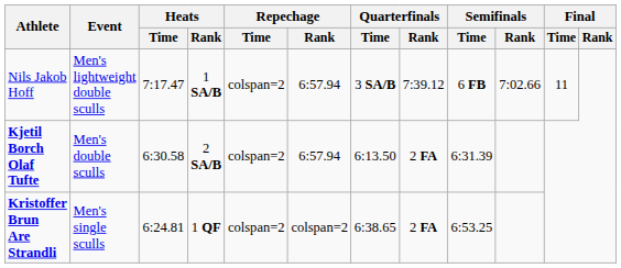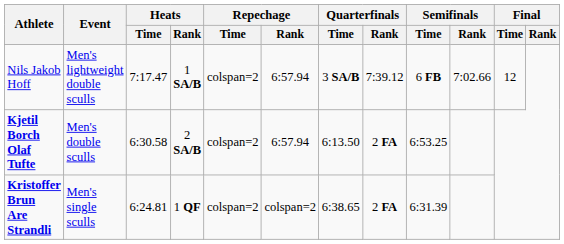Nils Jakob Hoff | Final / Time: 11 -> 12
Kjetil Borch Olaf Tufte | Semifinals / Time: 6:31.39 -> 6:53.25
Kristoffer Brun Are Strandli | Semifinals / Time: 6:53.25 -> 6:31.39
